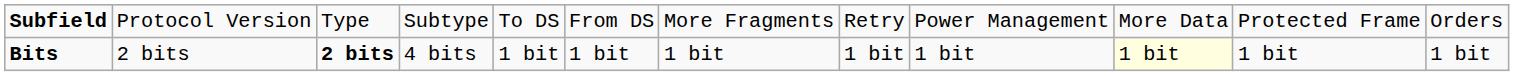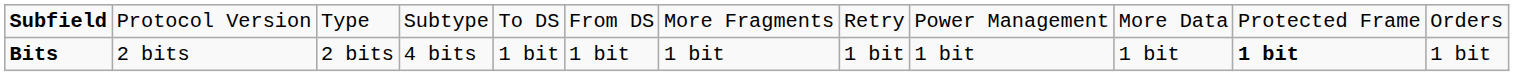Bits | column 3: bold -> normal
Bits | column 10: lightyellow background -> no background
Bits | column 11: normal -> bold
